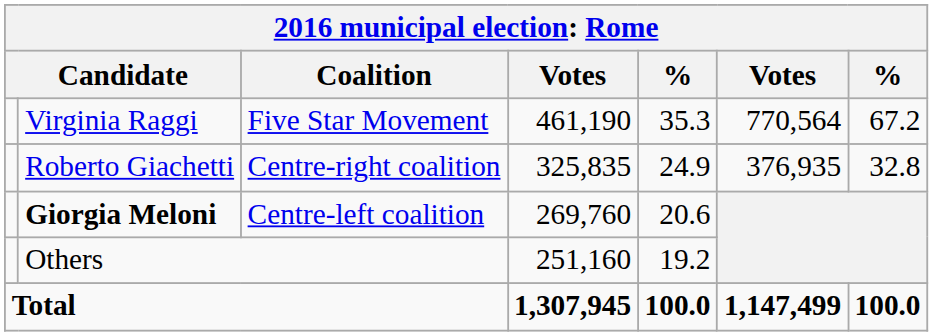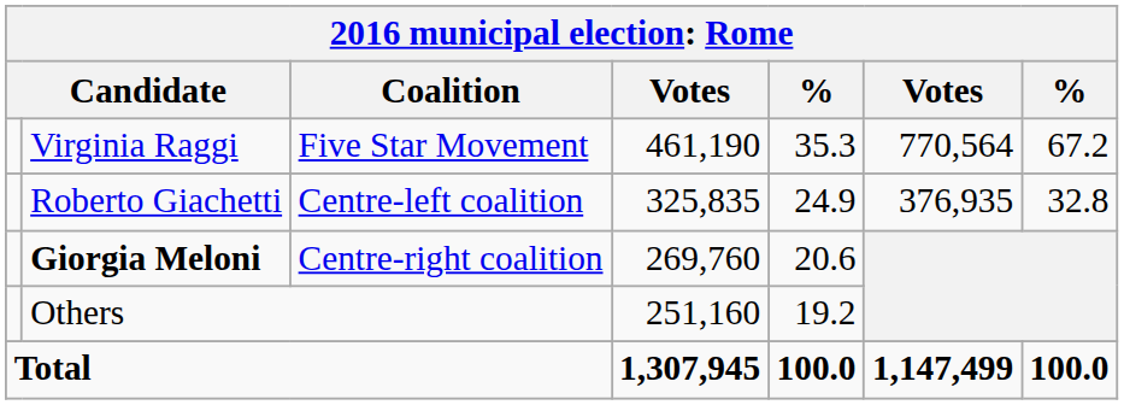Roberto Giachetti | Coalition: Centre-right coalition -> Centre-left coalition
Giorgia Meloni | Coalition: Centre-left coalition -> Centre-right coalition
